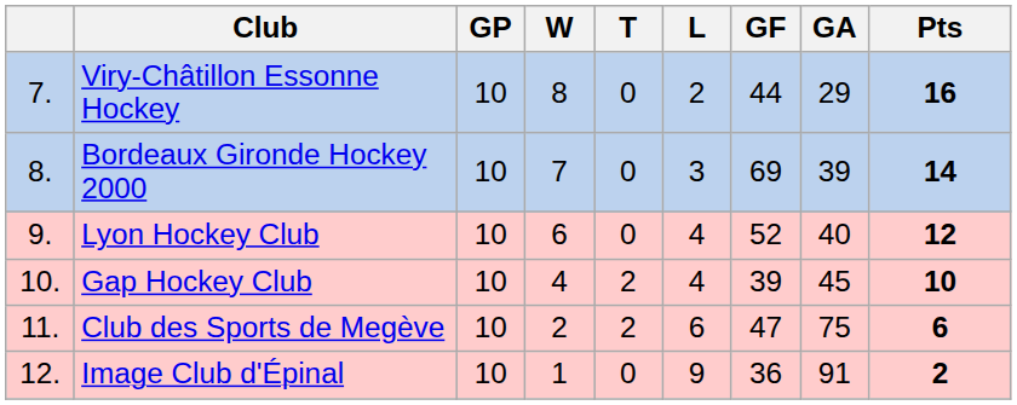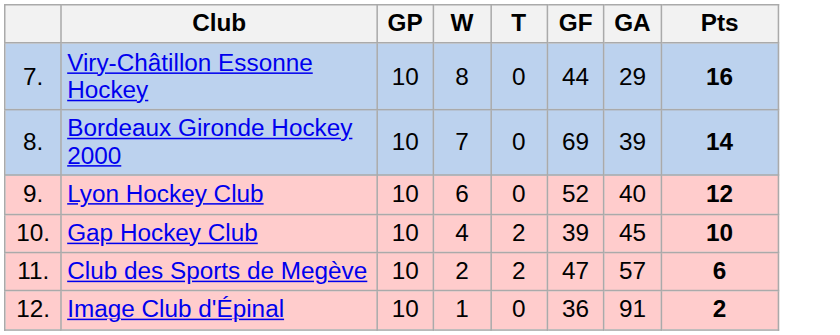- column: L | 2 | 3 | 4 | 4 | 6 | 9
Club des Sports de Megève | GA: 75 -> 57
